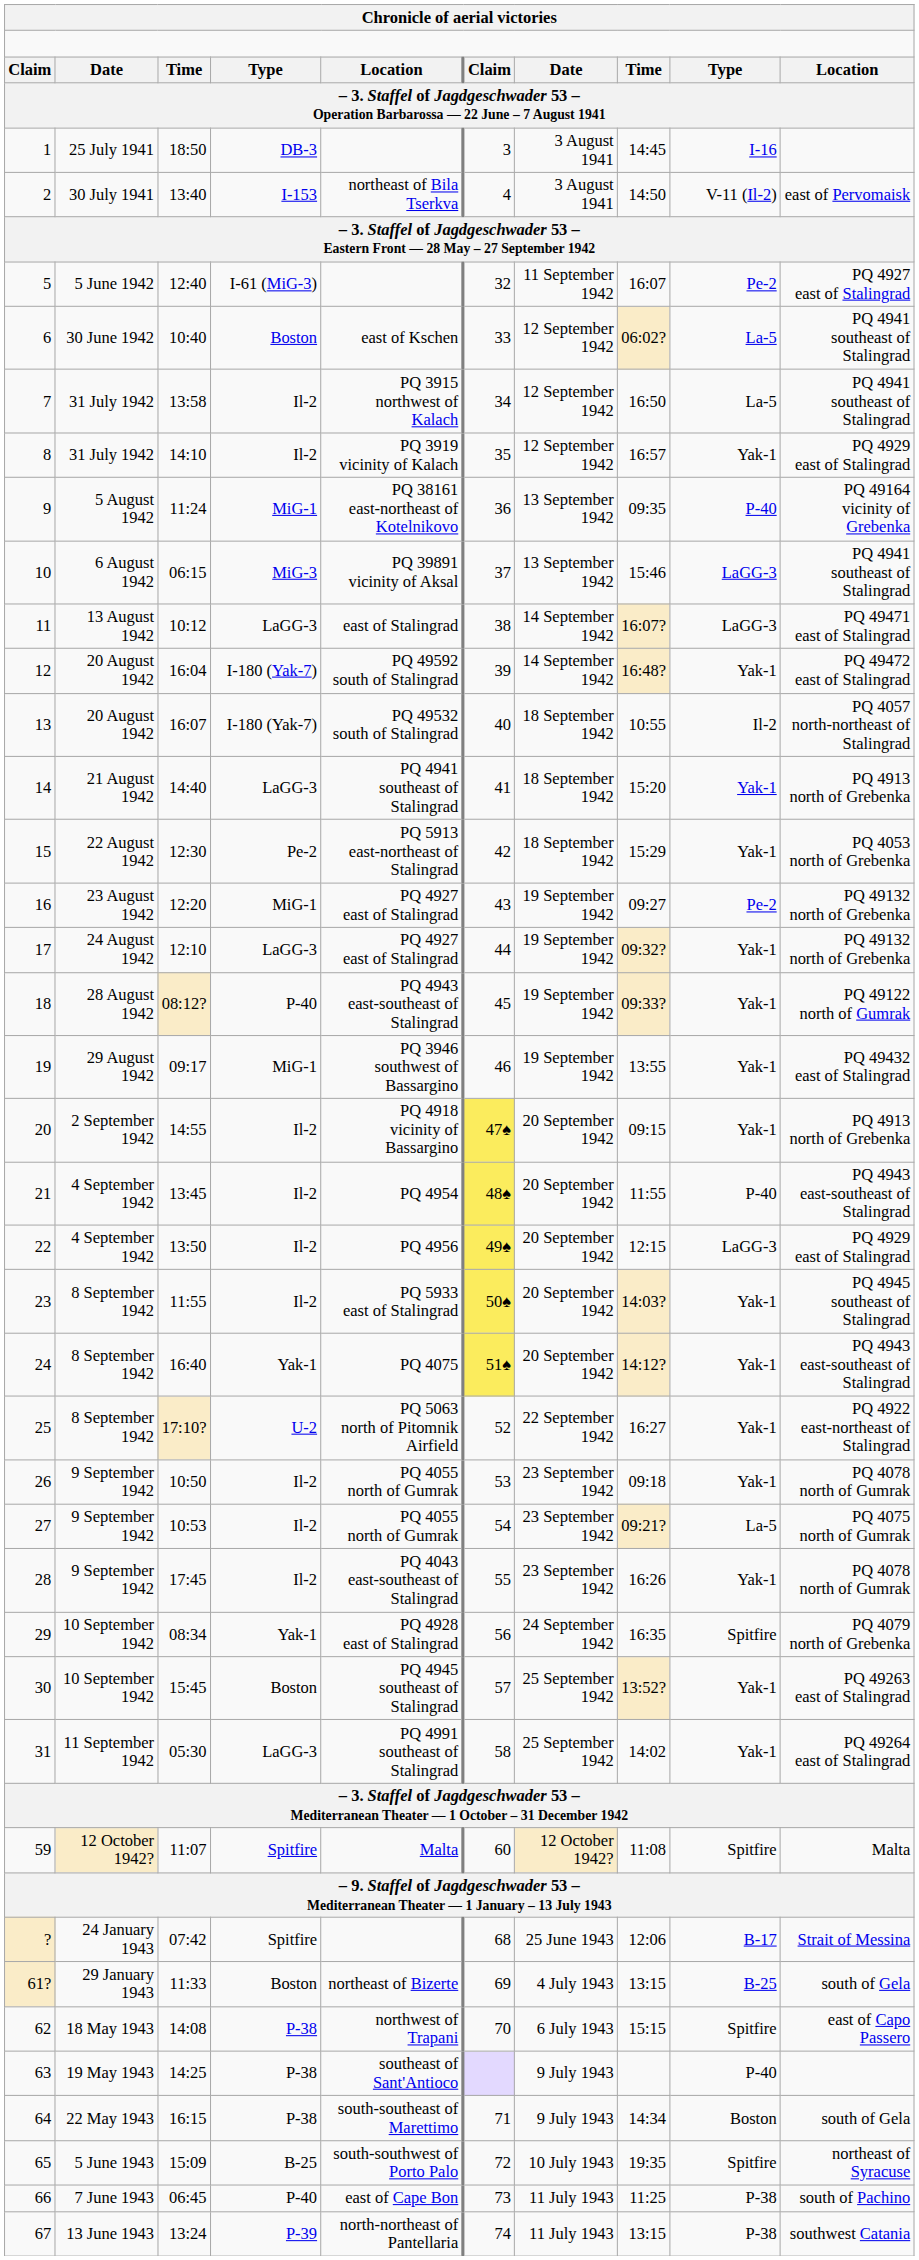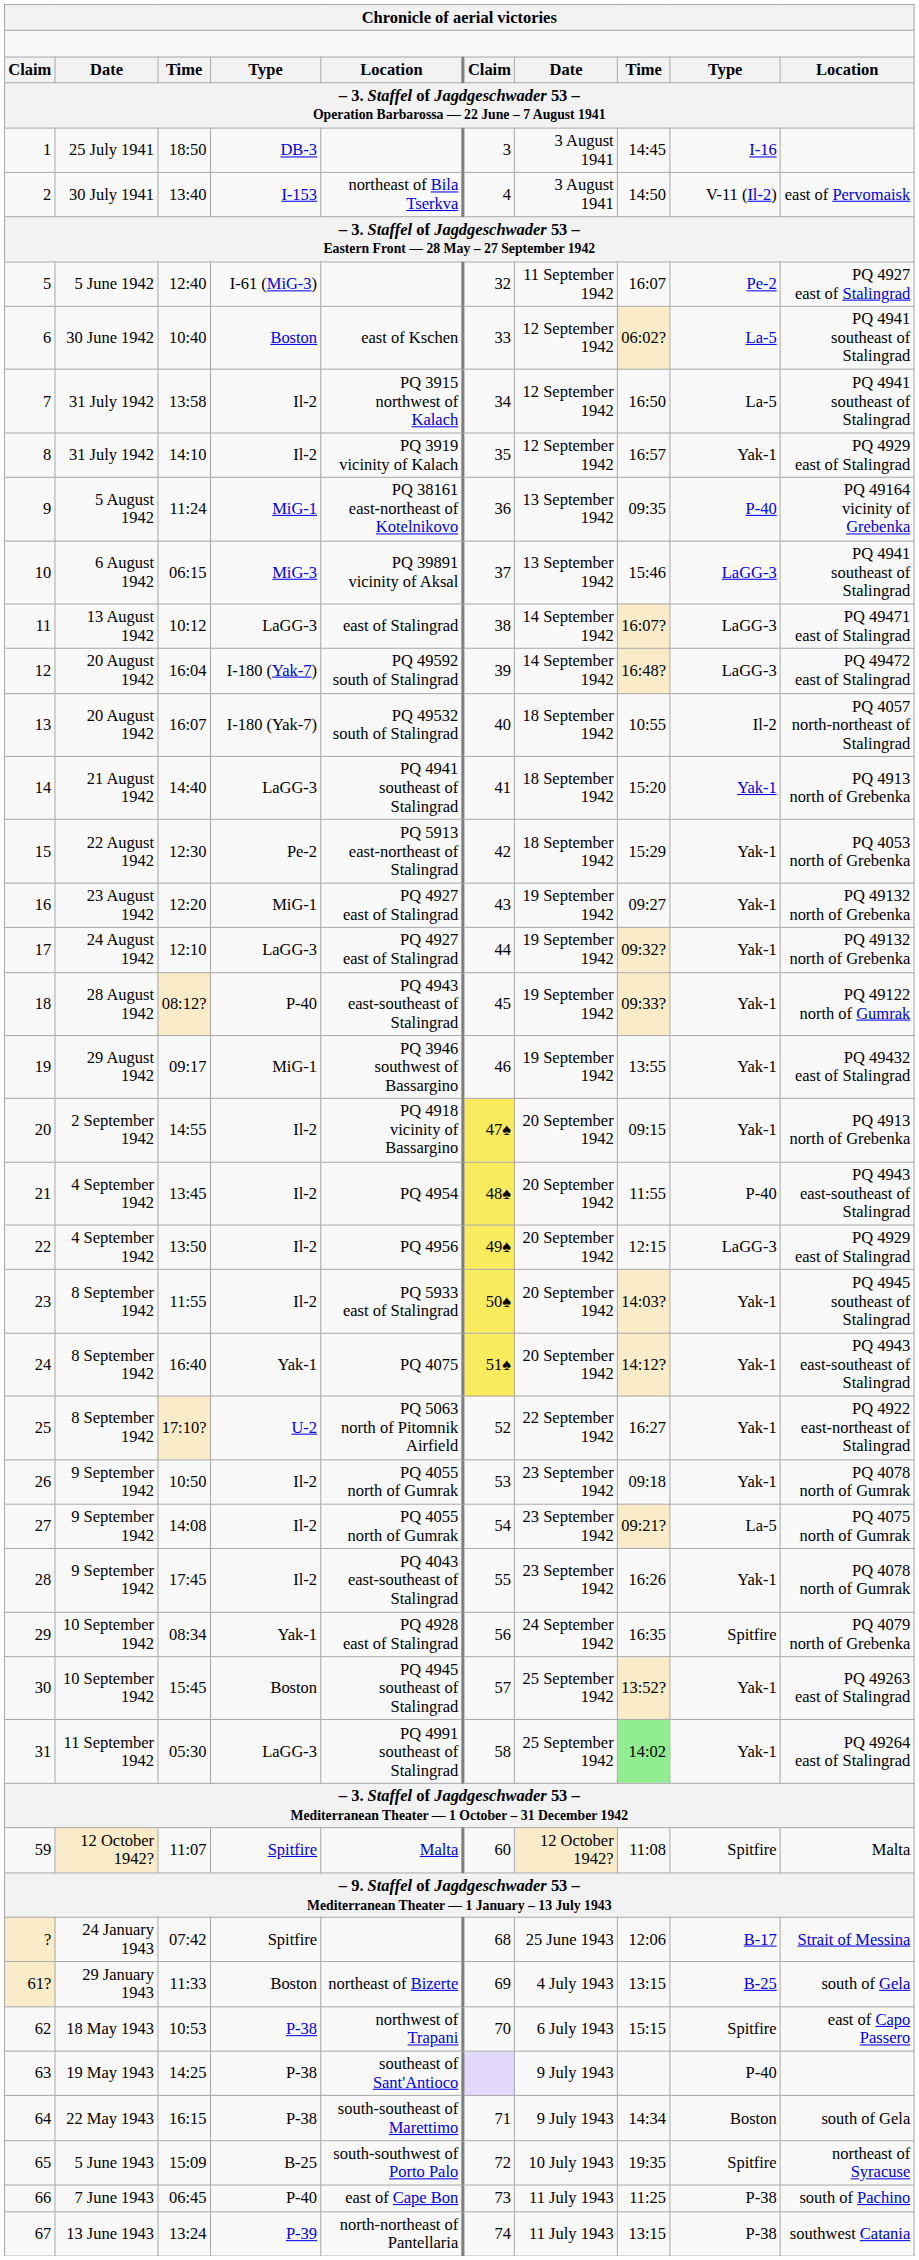12 | column 9: Yak-1 -> LaGG-3
16 | column 9: Pe-2 -> Yak-1
27 | column 3: 10:53 -> 14:08
31 | column 8: no background -> lightgreen background
62 | column 3: 14:08 -> 10:53
